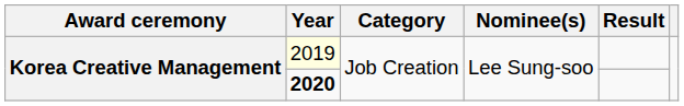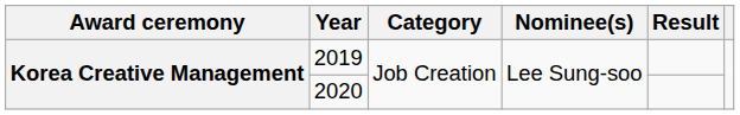2019 | Year: lightyellow background -> no background
2020 | Year: bold -> normal
